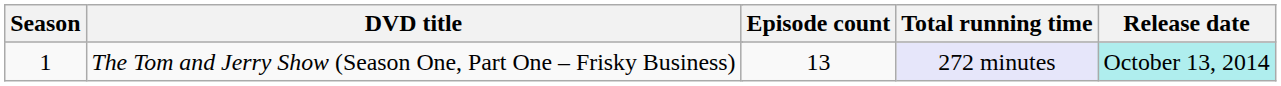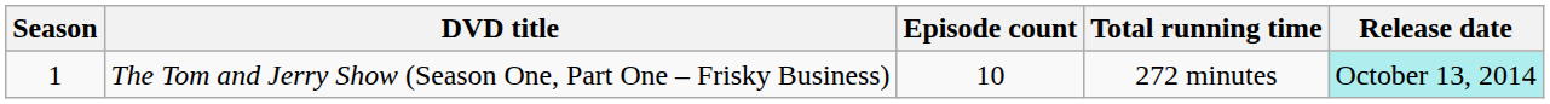row 2 | Episode count: 13 -> 10
row 2 | Total running time: lavender background -> no background
